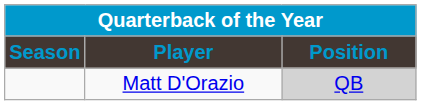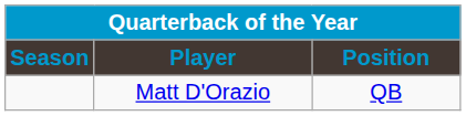Matt D'Orazio | Position: lightgrey background -> no background
